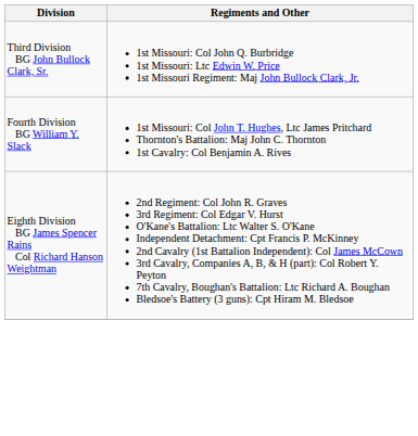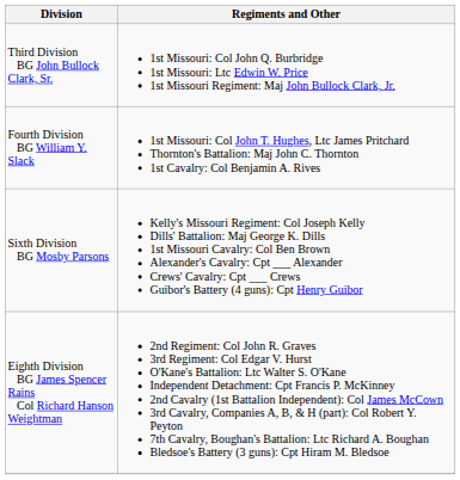+ row: Sixth Division BG Mosby Parsons | Kelly's Missouri Regiment: Col Joseph Kelly Dills' Battalion: Maj George K. Dills 1st Missouri Cavalry: Col Ben Brown Alexander's Cavalry: Cpt ___ Alexander Crews' Cavalry: Cpt ___ Crews Guibor's Battery (4 guns): Cpt Henry Guibor
